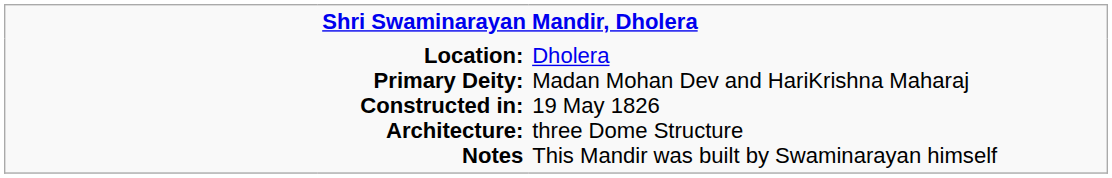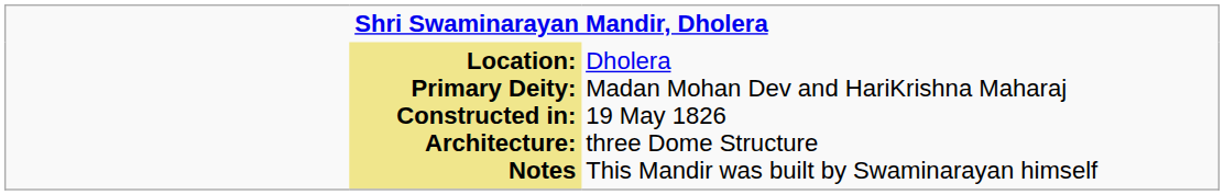Location: Primary Deity: Constructed in: Architecture: Notes | column 2: no background -> khaki background
